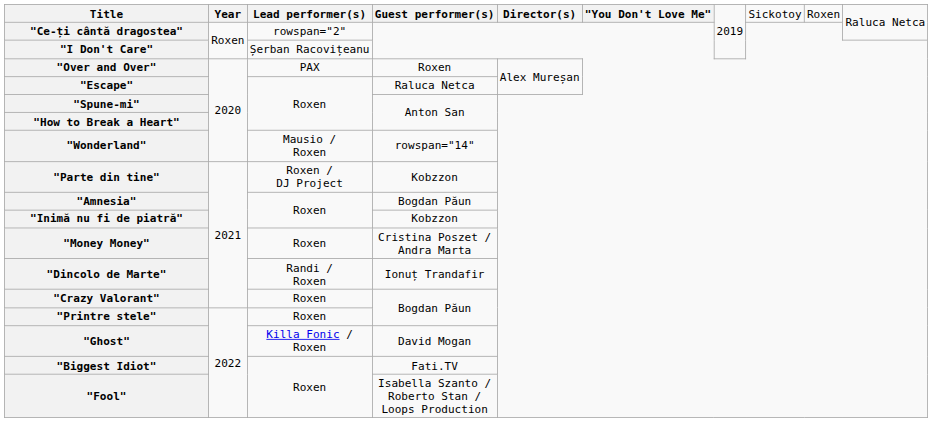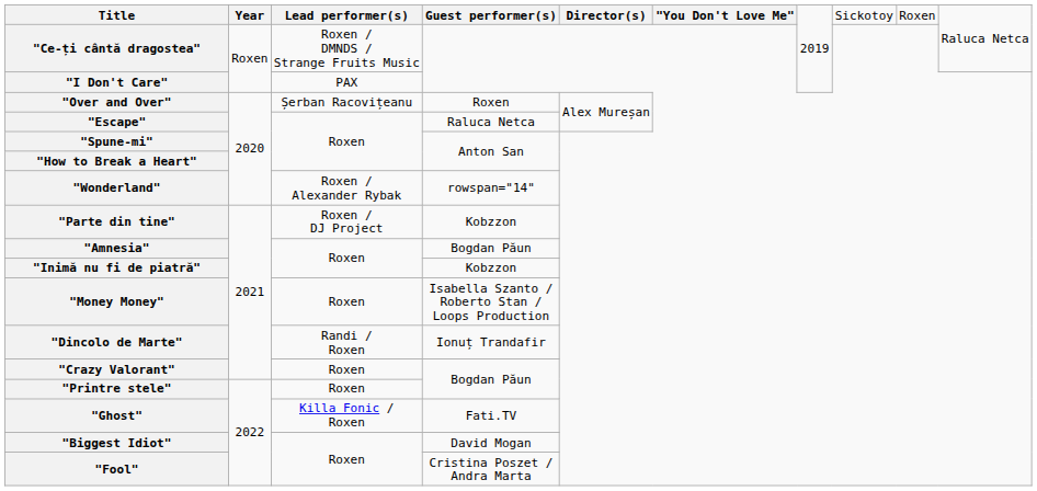"Ce-ți cântă dragostea" | column 3: rowspan="2" -> Roxen / DMNDS / Strange Fruits Music
"I Don't Care" | column 3: Șerban Racovițeanu -> PAX
"Over and Over" | column 3: PAX -> Șerban Racovițeanu
"Wonderland" | column 3: Mausio / Roxen -> Roxen / Alexander Rybak
"Money Money" | column 4: Cristina Poszet / Andra Marta -> Isabella Szanto / Roberto Stan / Loops Production
"Ghost" | column 4: David Mogan -> Fati.TV
"Biggest Idiot" | column 4: Fati.TV -> David Mogan
"Fool" | column 4: Isabella Szanto / Roberto Stan / Loops Production -> Cristina Poszet / Andra Marta
